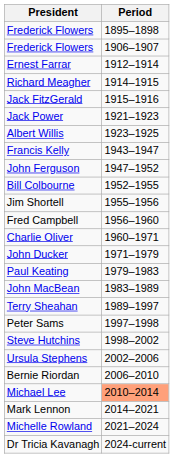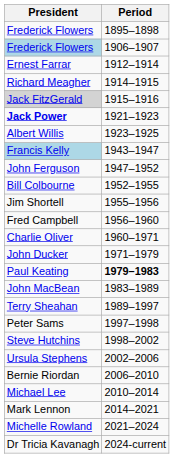row 3 | President: no background -> lightblue background
row 6 | President: no background -> lightgrey background
row 7 | President: normal -> bold
row 9 | President: no background -> lightblue background
row 16 | Period: normal -> bold
row 23 | Period: lightsalmon background -> no background
